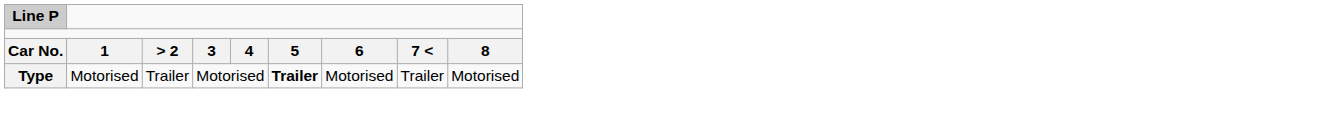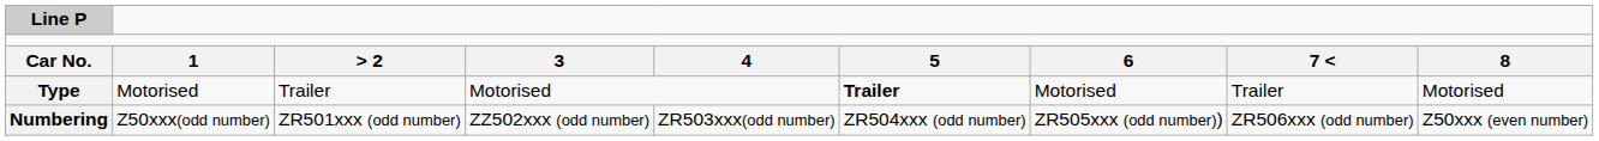+ row: Numbering | Z50xxx(odd number) | ZR501xxx (odd number) | ZZ502xxx (odd number) | ZR503xxx(odd number) | ZR504xxx (odd number) | ZR505xxx (odd number)) | ZR506xxx (odd number) | Z50xxx (even number)
